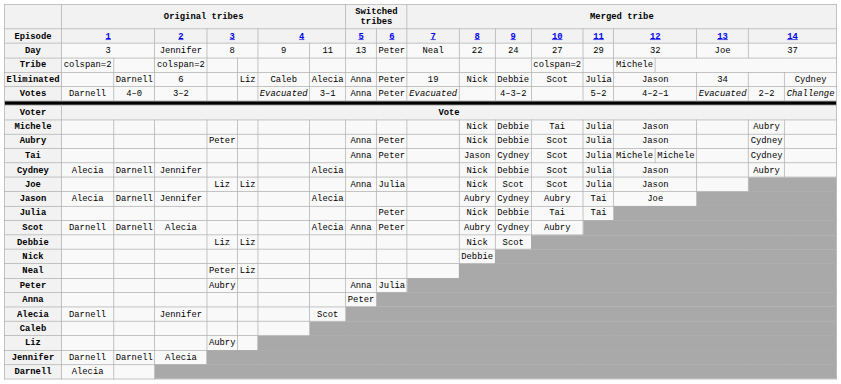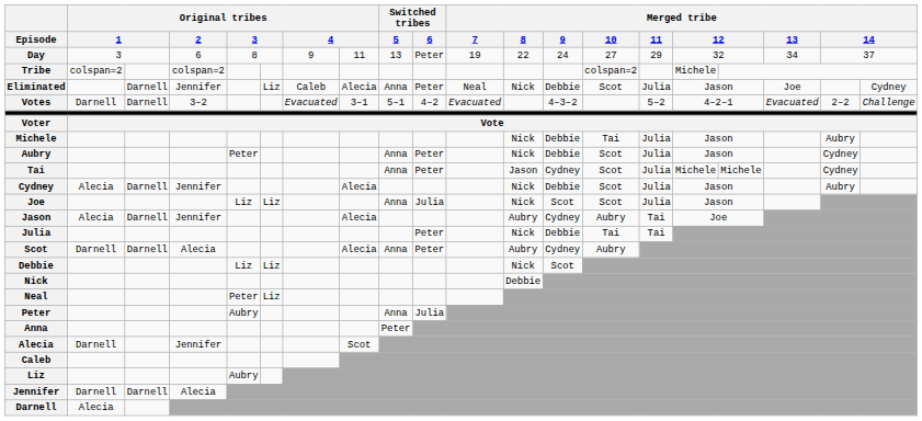Day | Original tribes / 2: Jennifer -> 6
Day | Merged tribe / 7: Neal -> 19
Day | Merged tribe / 13: Joe -> 34
Eliminated | Original tribes / 2: 6 -> Jennifer
Eliminated | Merged tribe / 7: 19 -> Neal
Eliminated | Merged tribe / 13: 34 -> Joe
Votes | column 3: 4–0 -> Darnell
Votes | Switched tribes / 5: Anna -> 5–1
Votes | Switched tribes / 6: Peter -> 4–2
